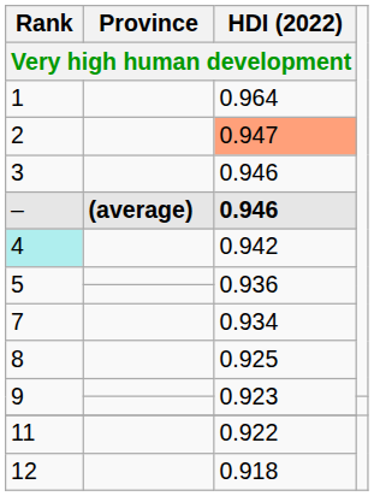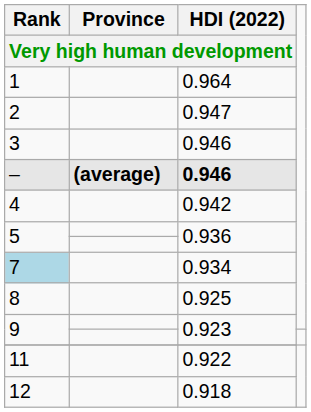2 | HDI (2022) / Very high human development: lightsalmon background -> no background
4 | Rank / Very high human development: paleturquoise background -> no background
7 | Rank / Very high human development: no background -> lightblue background
